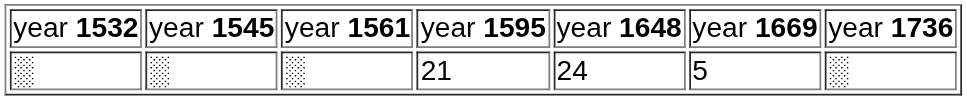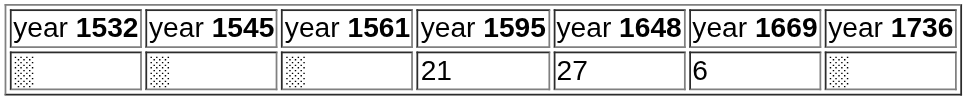row 2 | column 5: 24 -> 27
row 2 | column 6: 5 -> 6
